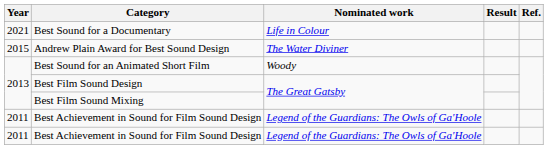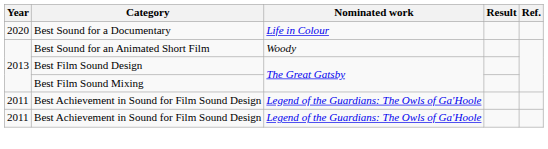Best Sound for a Documentary | Year: 2021 -> 2020
- row: 2015 | Andrew Plain Award for Best Sound Design | The Water Diviner
